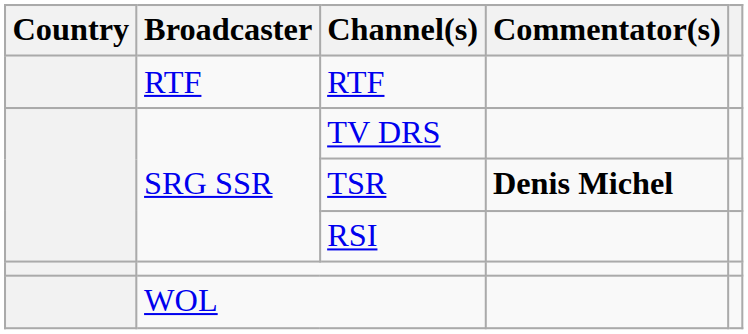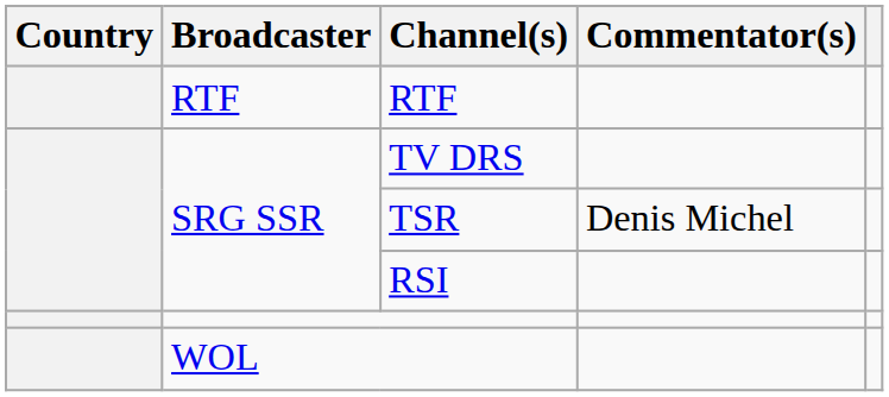TSR | Commentator(s): bold -> normal
